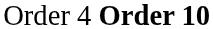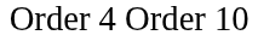Order 4 | column 2: bold -> normal
